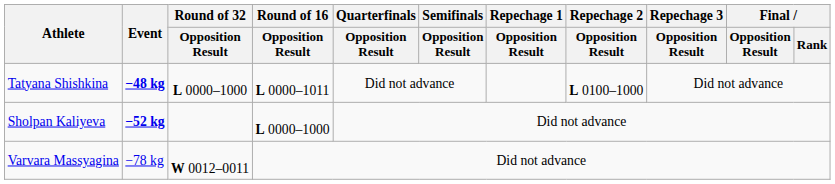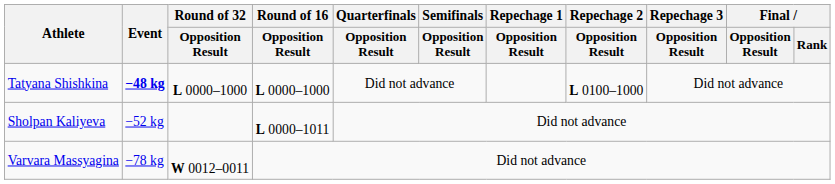Tatyana Shishkina | Round of 16 / Opposition Result: L 0000–1011 -> L 0000–1000
Sholpan Kaliyeva | Event: bold -> normal
Sholpan Kaliyeva | Round of 16 / Opposition Result: L 0000–1000 -> L 0000–1011
